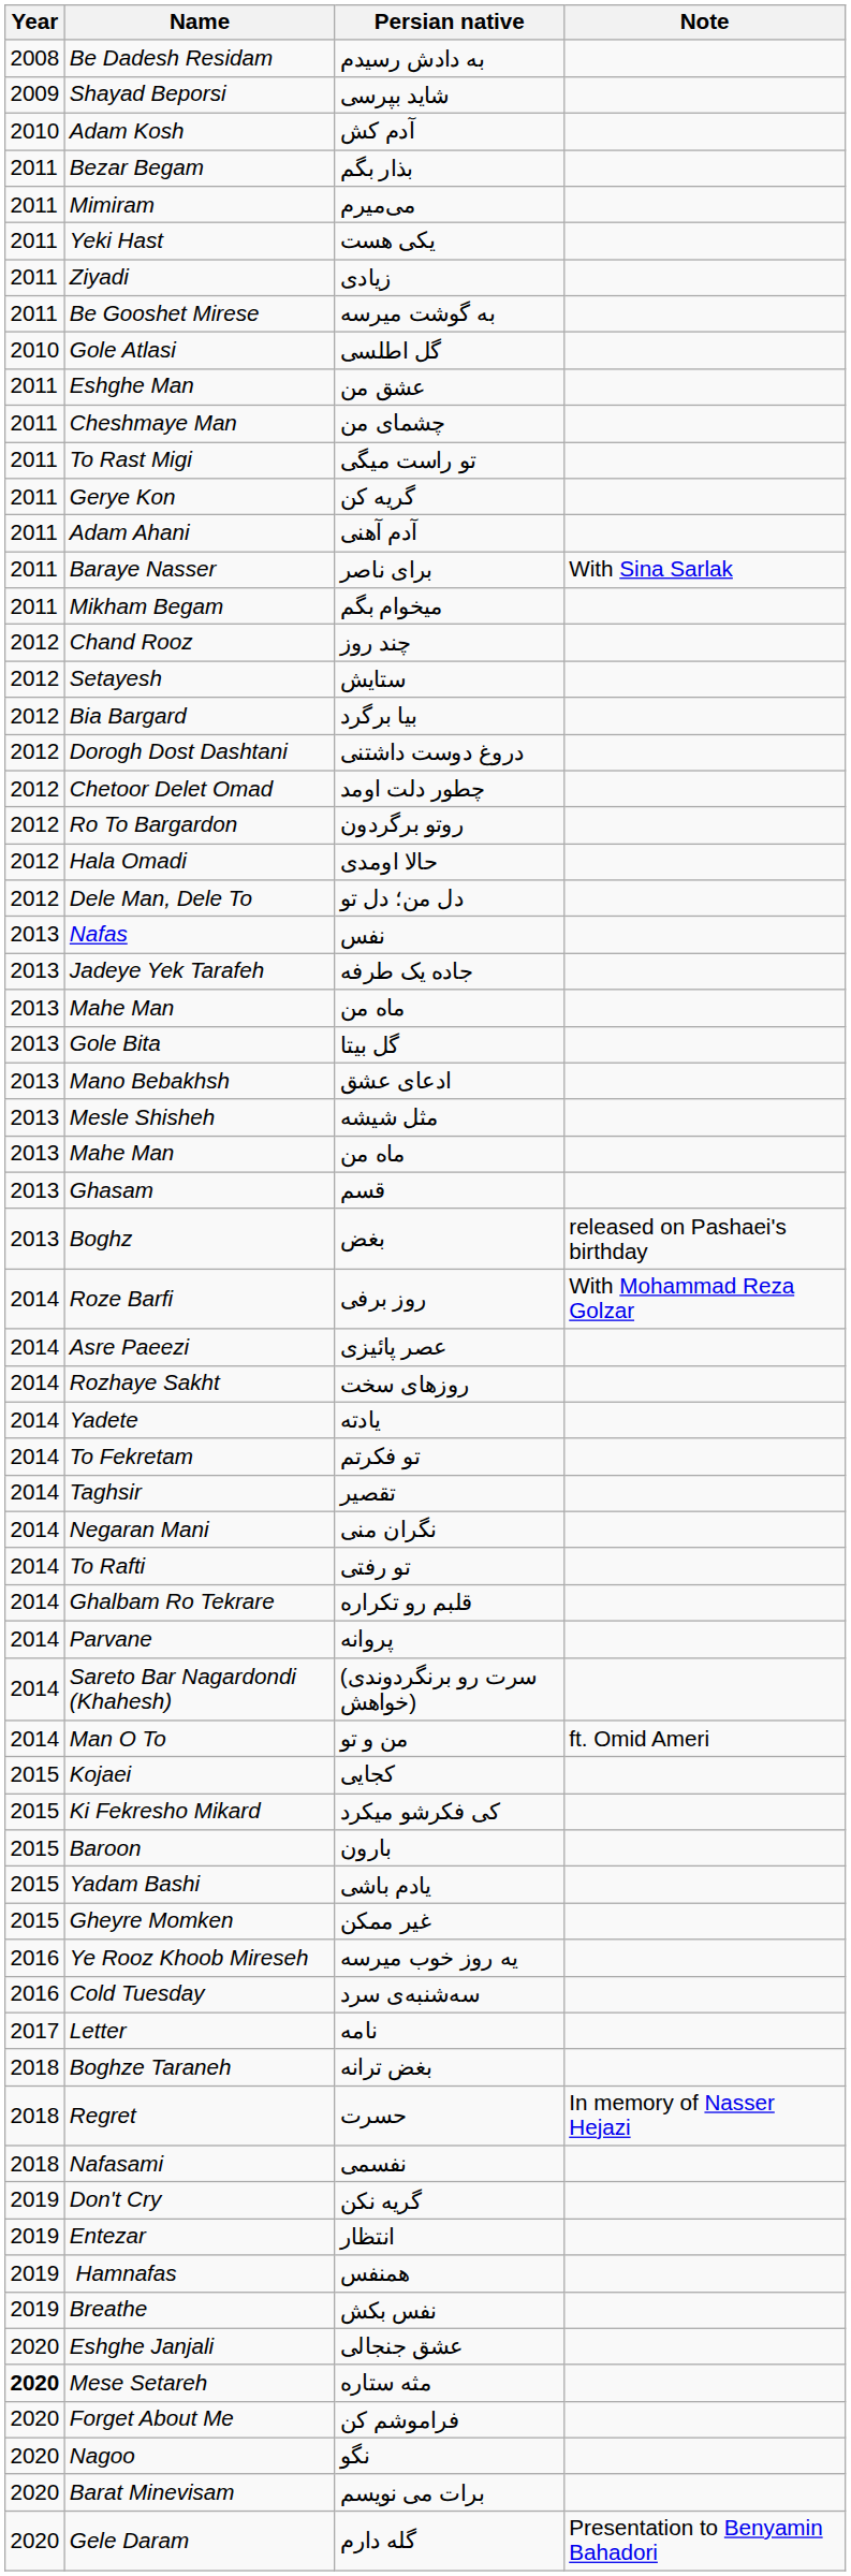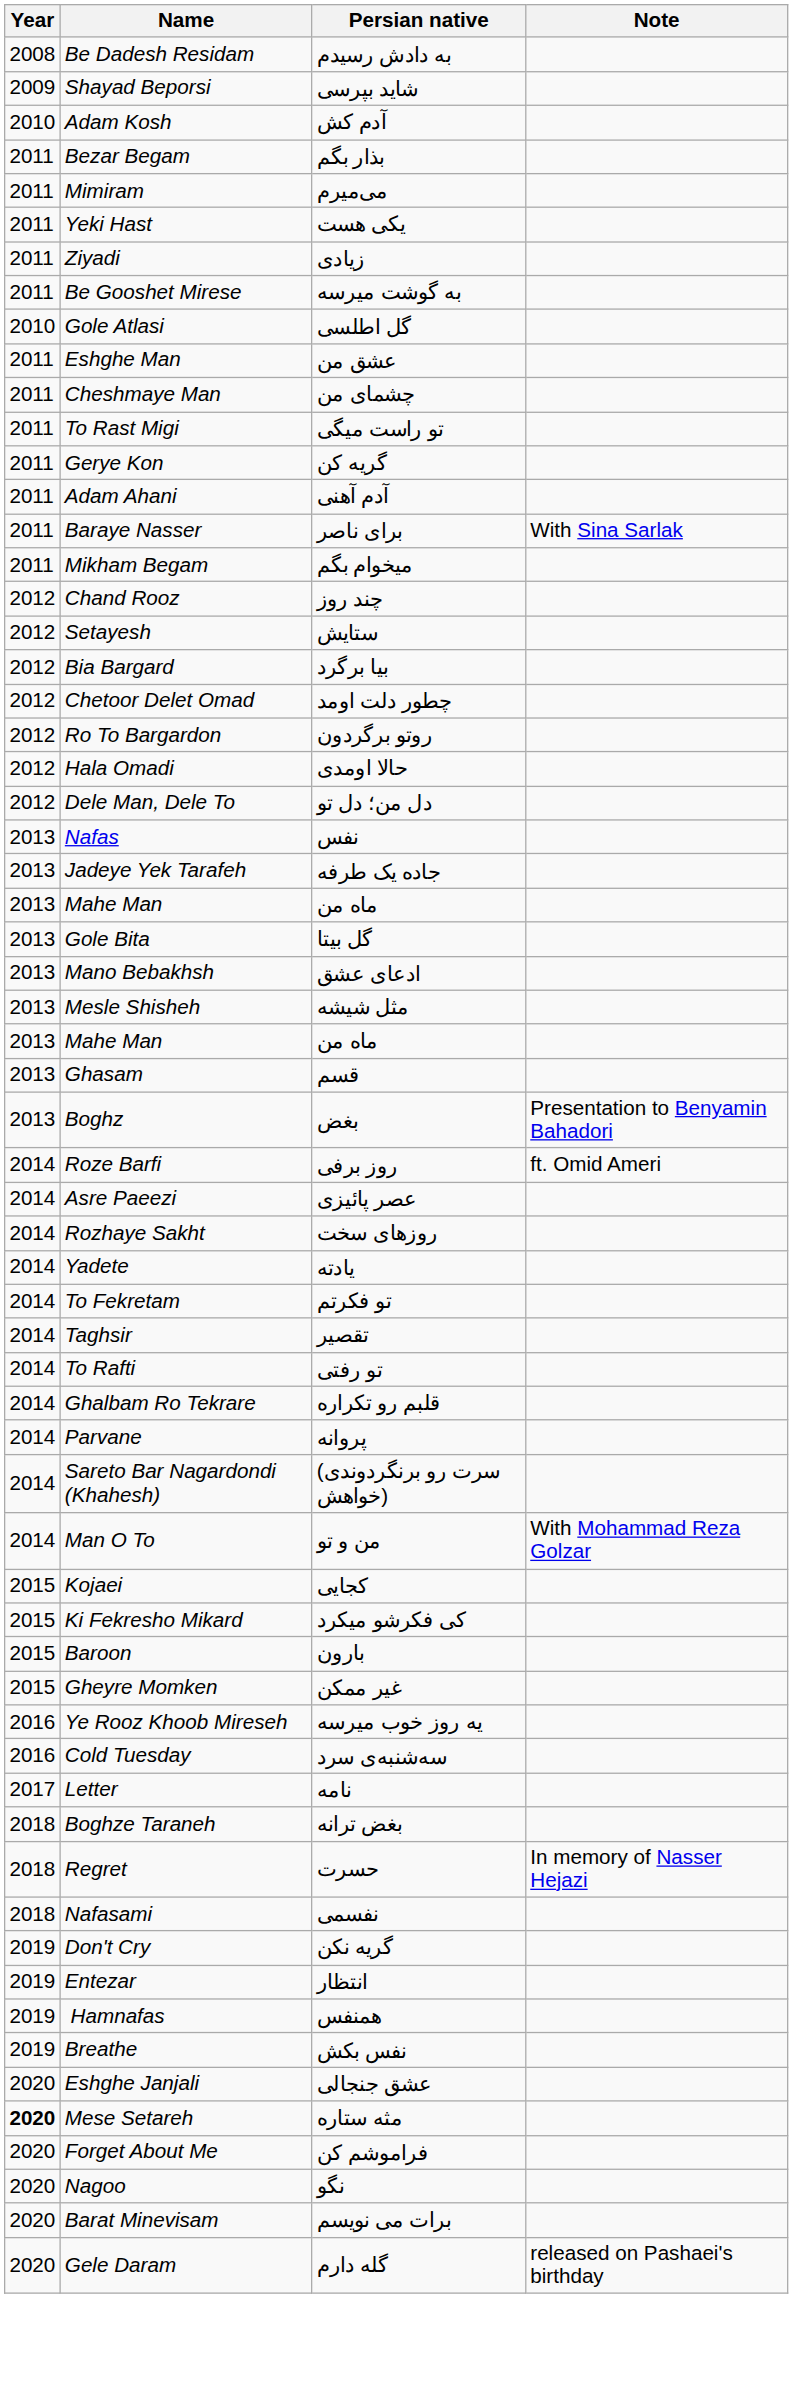- row: 2012 | Dorogh Dost Dashtani | دروغ دوست داشتنی
Boghz | Note: released on Pashaei's birthday -> Presentation to Benyamin Bahadori
Roze Barfi | Note: With Mohammad Reza Golzar -> ft. Omid Ameri
- row: 2014 | Negaran Mani | نگران منی
Man O To | Note: ft. Omid Ameri -> With Mohammad Reza Golzar
- row: 2015 | Yadam Bashi | یادم باشی
Gele Daram | Note: Presentation to Benyamin Bahadori -> released on Pashaei's birthday
